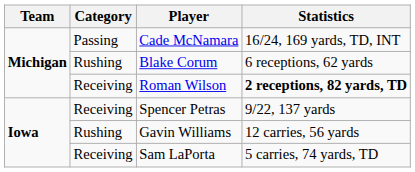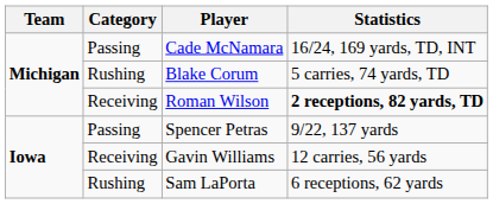Blake Corum | Statistics: 6 receptions, 62 yards -> 5 carries, 74 yards, TD
Spencer Petras | Category: Receiving -> Passing
Gavin Williams | Category: Rushing -> Receiving
Sam LaPorta | Category: Receiving -> Rushing
Sam LaPorta | Statistics: 5 carries, 74 yards, TD -> 6 receptions, 62 yards
